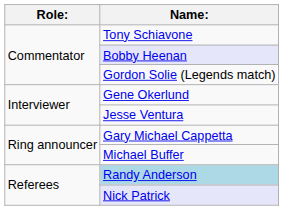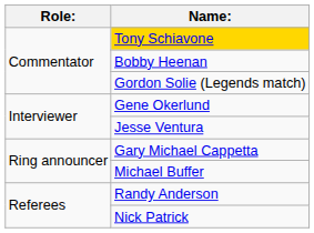Tony Schiavone | Name:: no background -> gold background
Bobby Heenan | Name:: lavender background -> no background
Randy Anderson | Name:: lightblue background -> no background
Nick Patrick | Name:: lavender background -> no background
